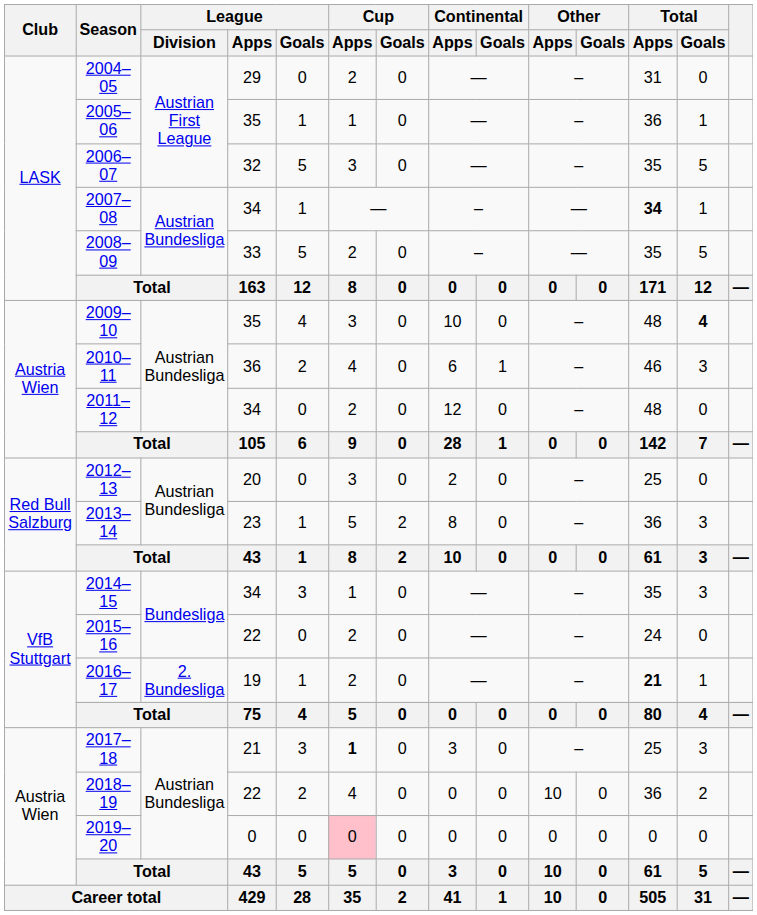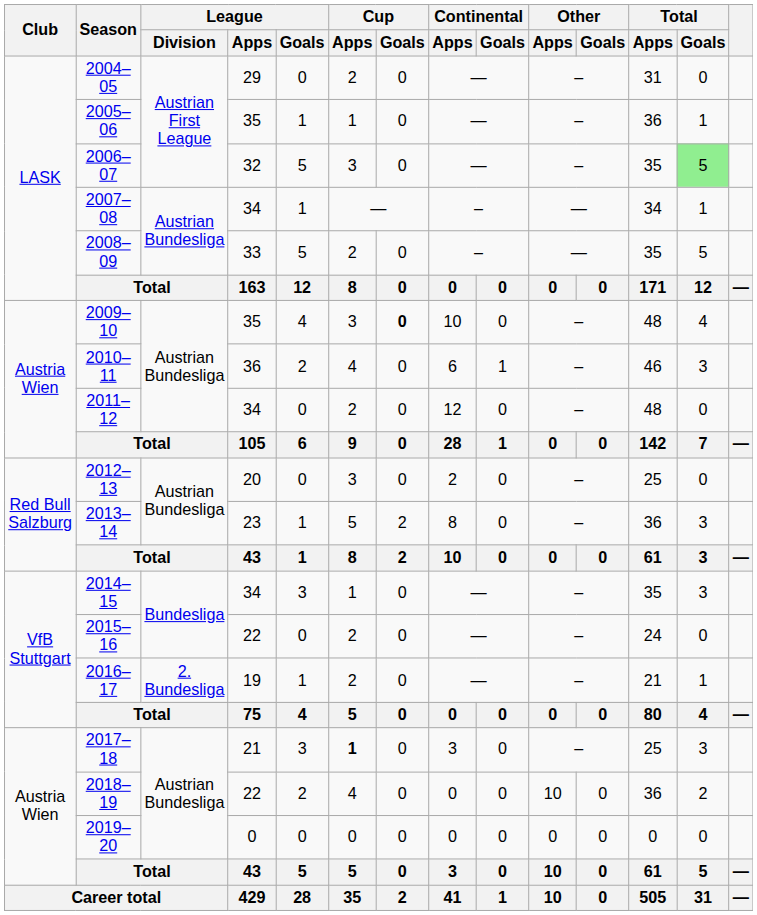2006–07 | Total / Goals: no background -> lightgreen background
2007–08 | Total / Apps: bold -> normal
2009–10 | Cup / Goals: normal -> bold
2009–10 | Total / Goals: bold -> normal
2016–17 | Total / Apps: bold -> normal
2019–20 | Cup / Apps: pink background -> no background
